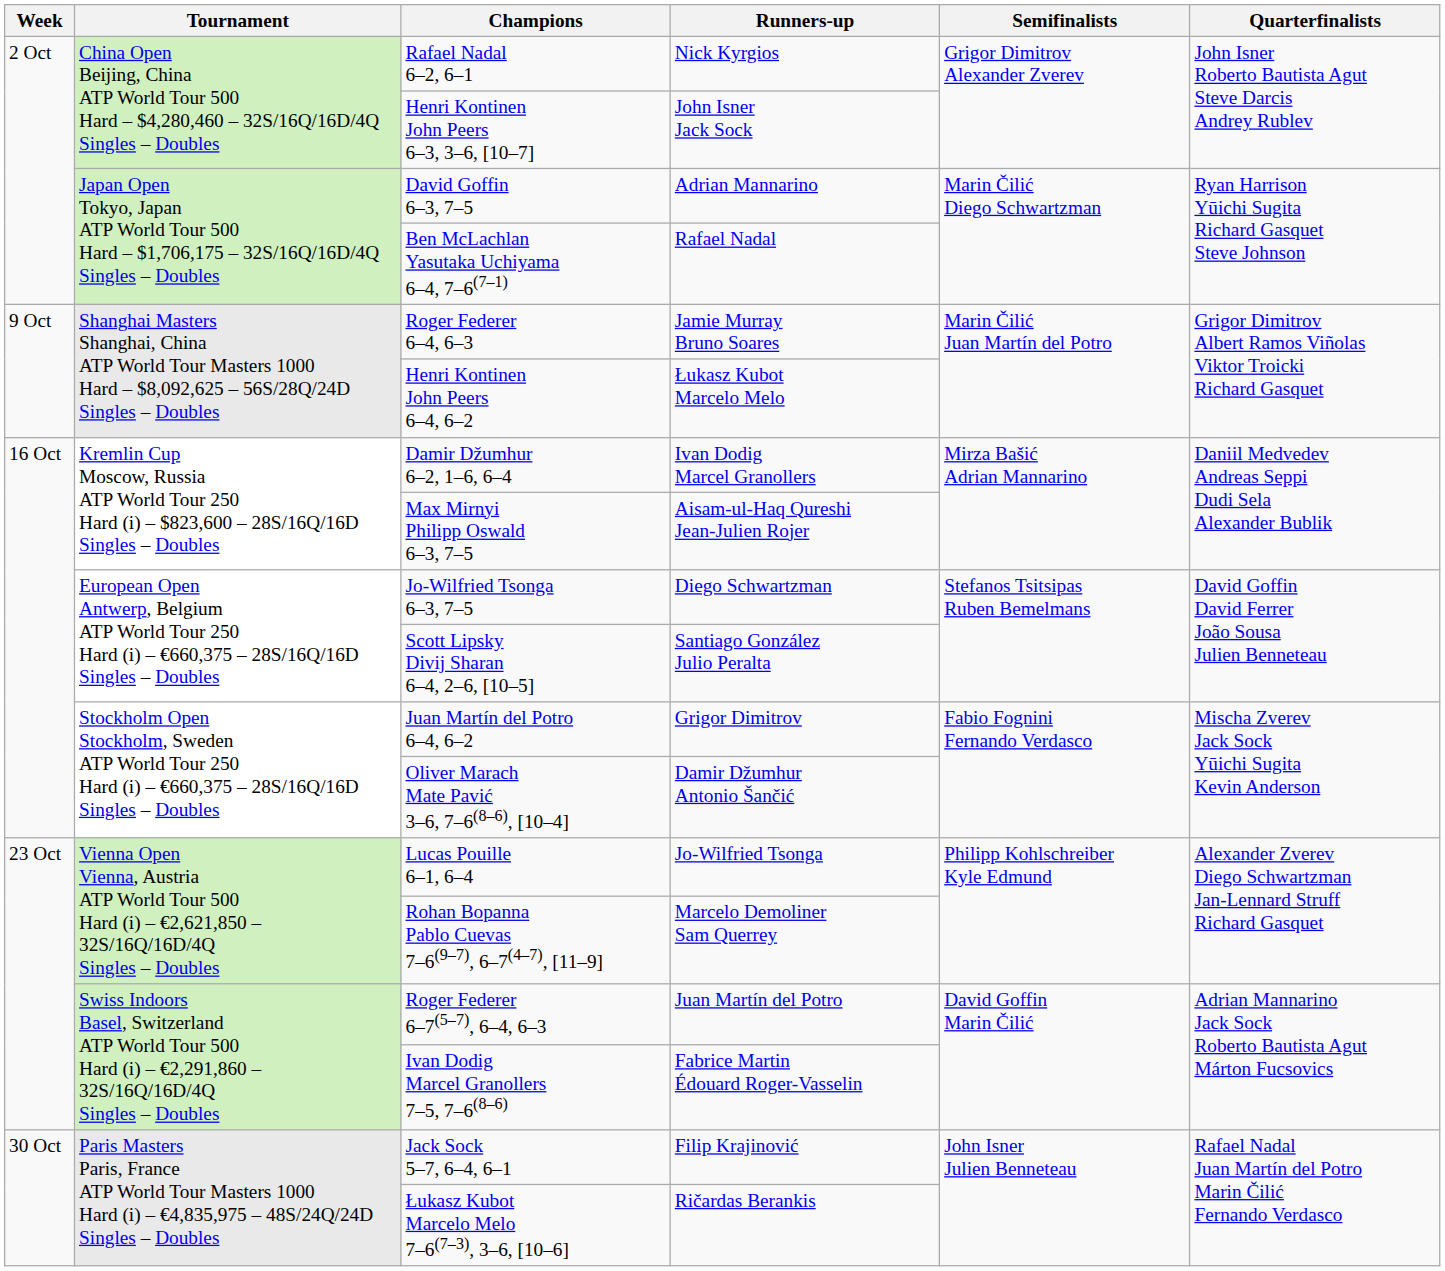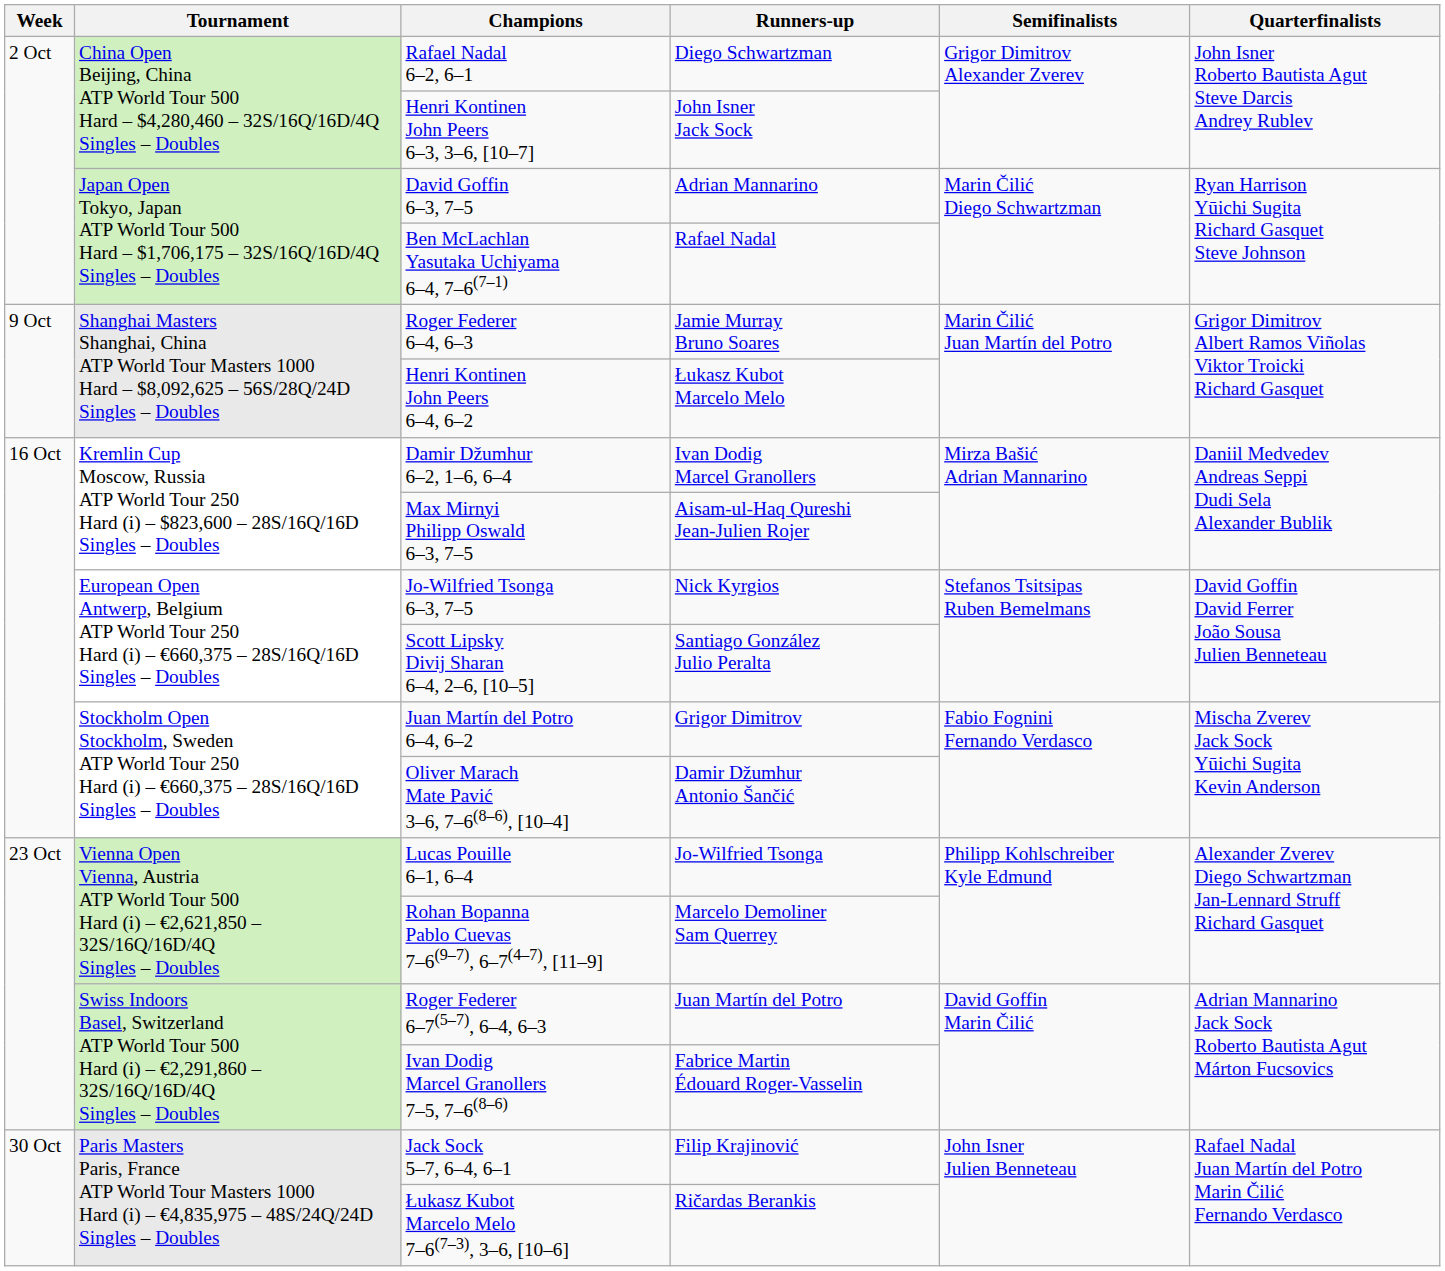Rafael Nadal 6–2, 6–1 | Runners-up: Nick Kyrgios -> Diego Schwartzman
Jo-Wilfried Tsonga 6–3, 7–5 | Runners-up: Diego Schwartzman -> Nick Kyrgios
